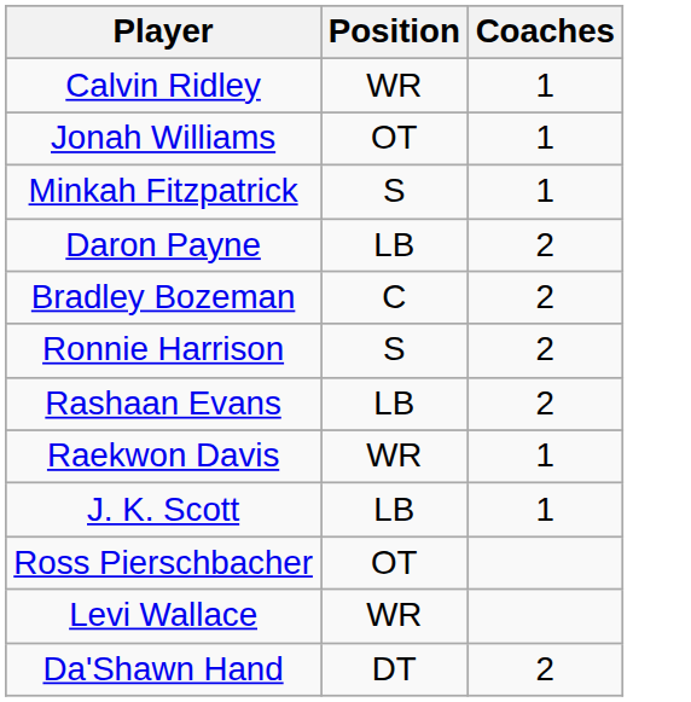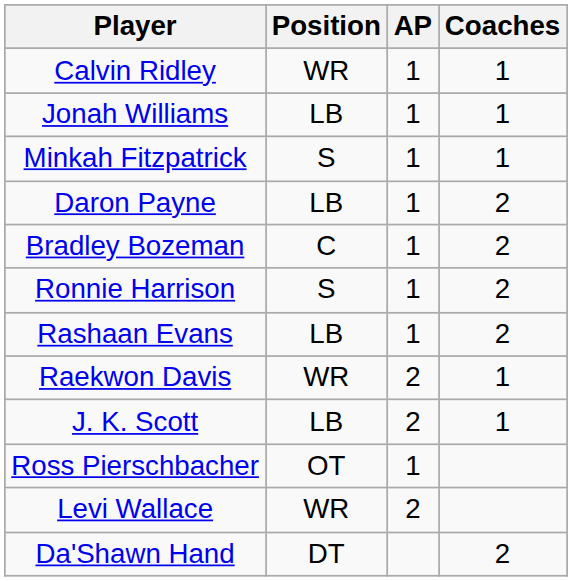+ column: AP | 1 | 1 | 1 | 1 | 1 | 1 | 1 | 2 | 2 | 1 | 2
Jonah Williams | Position: OT -> LB
